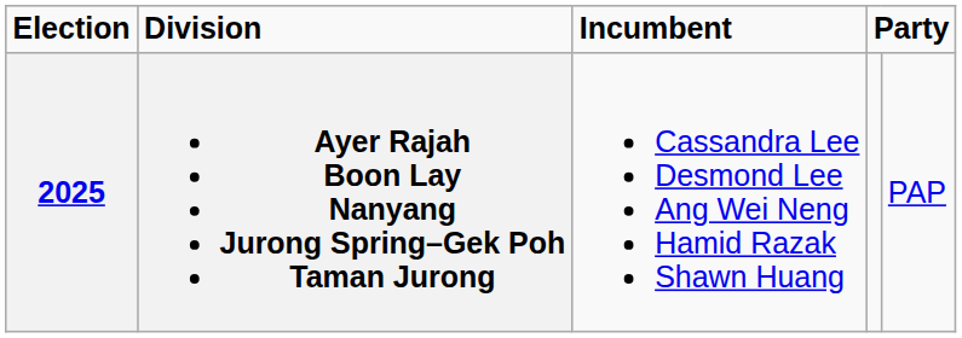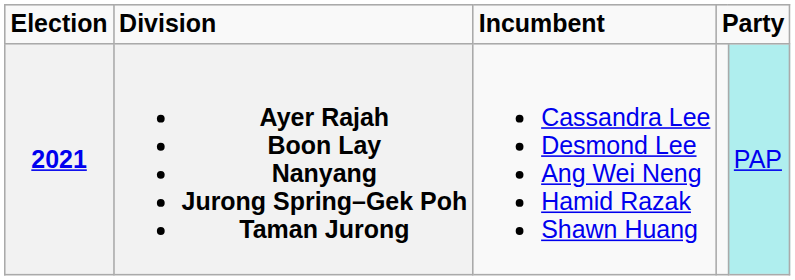row 2 | Election: 2025 -> 2021
row 2 | column 5: no background -> paleturquoise background
